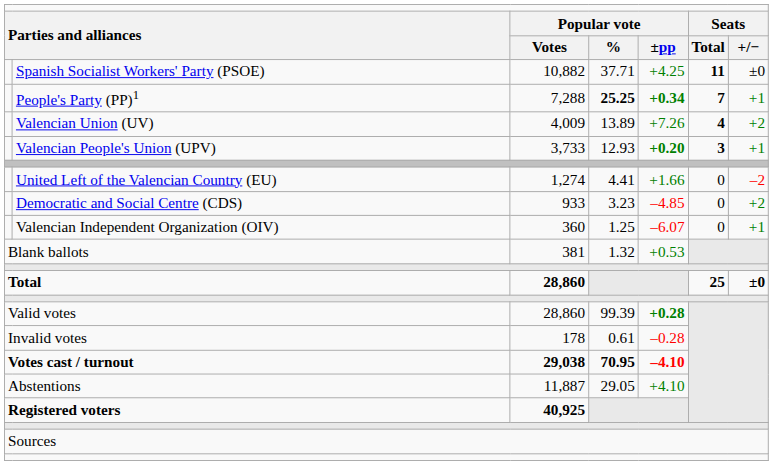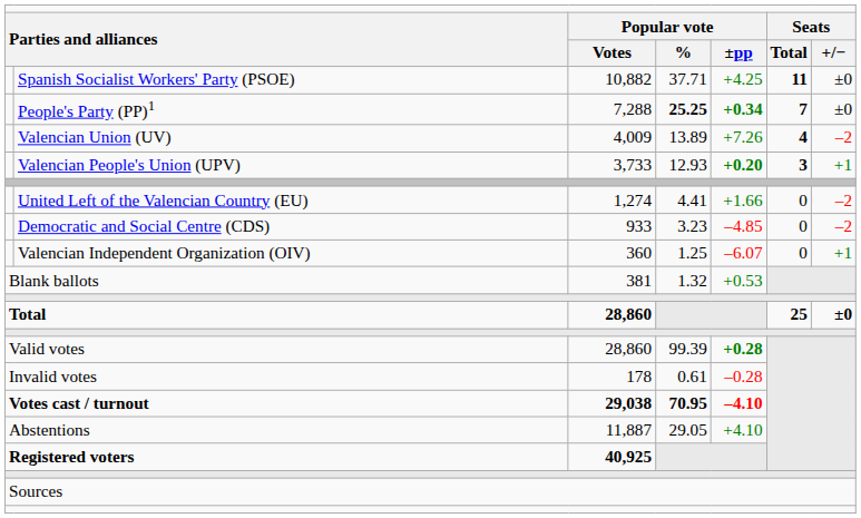People's Party (PP)1 | column 7: +1 -> ±0
Valencian Union (UV) | column 7: +2 -> –2
Democratic and Social Centre (CDS) | column 7: +2 -> –2
